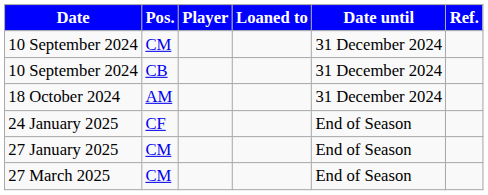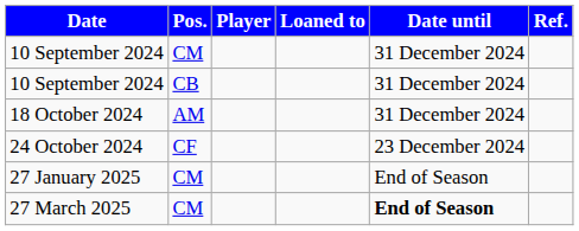+ row: 24 October 2024 | CF | 23 December 2024
- row: 24 January 2025 | CF | End of Season
27 March 2025 | Date until: normal -> bold
